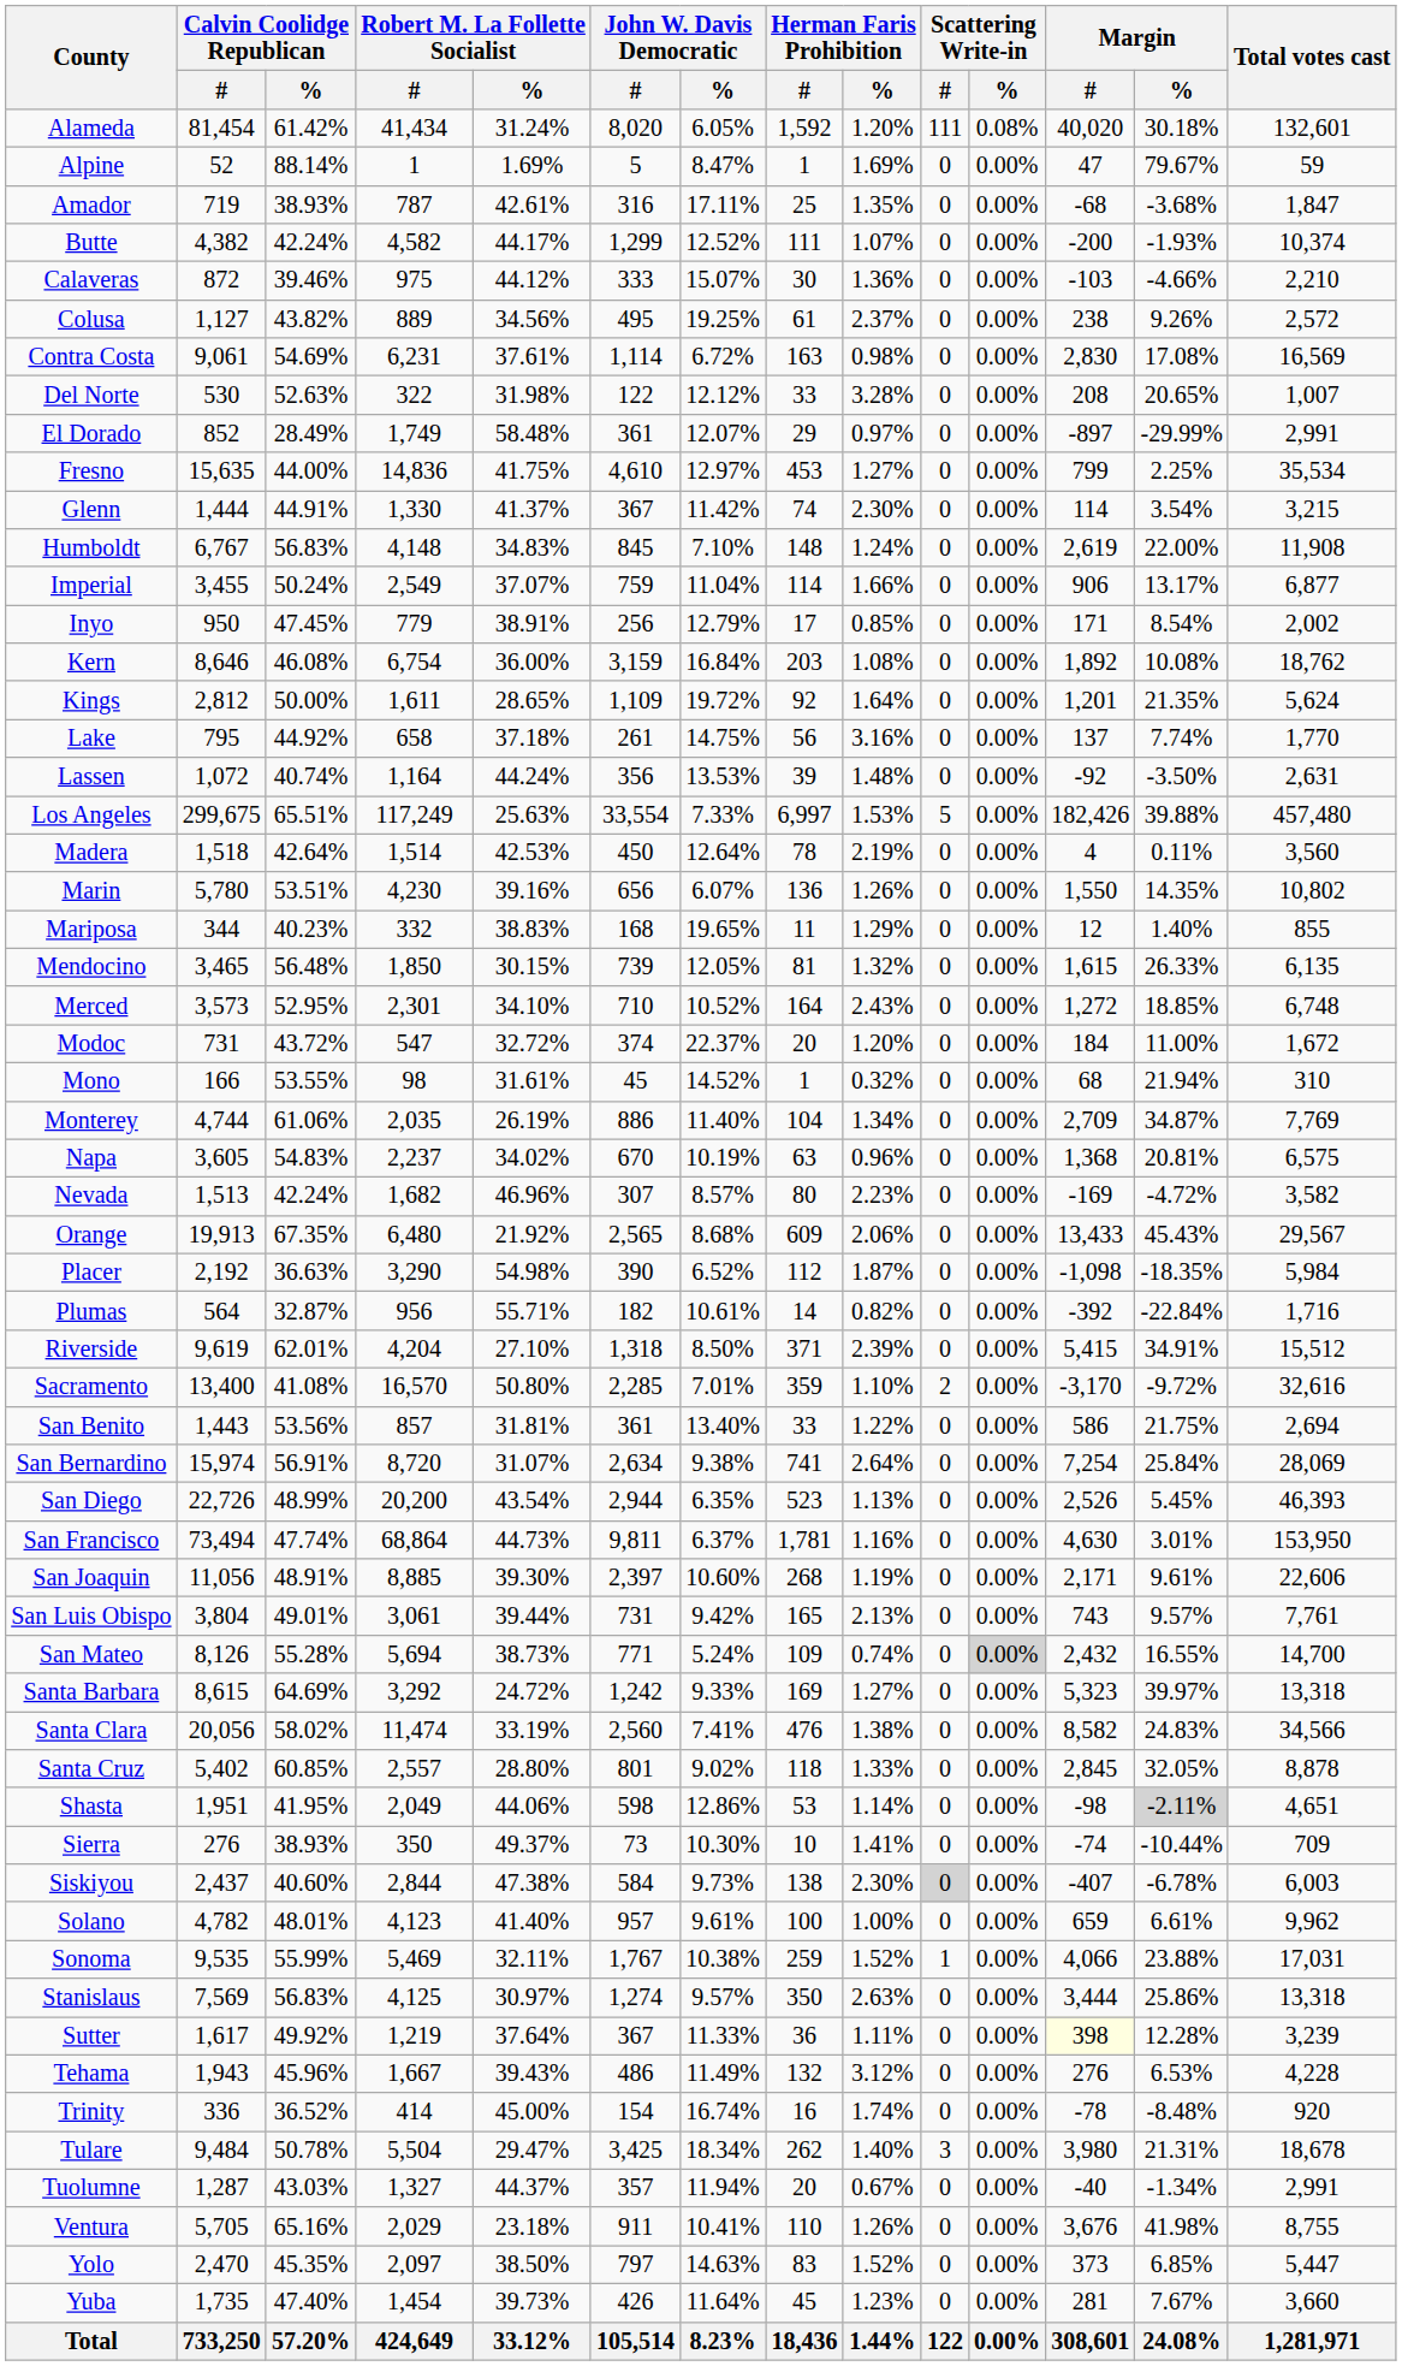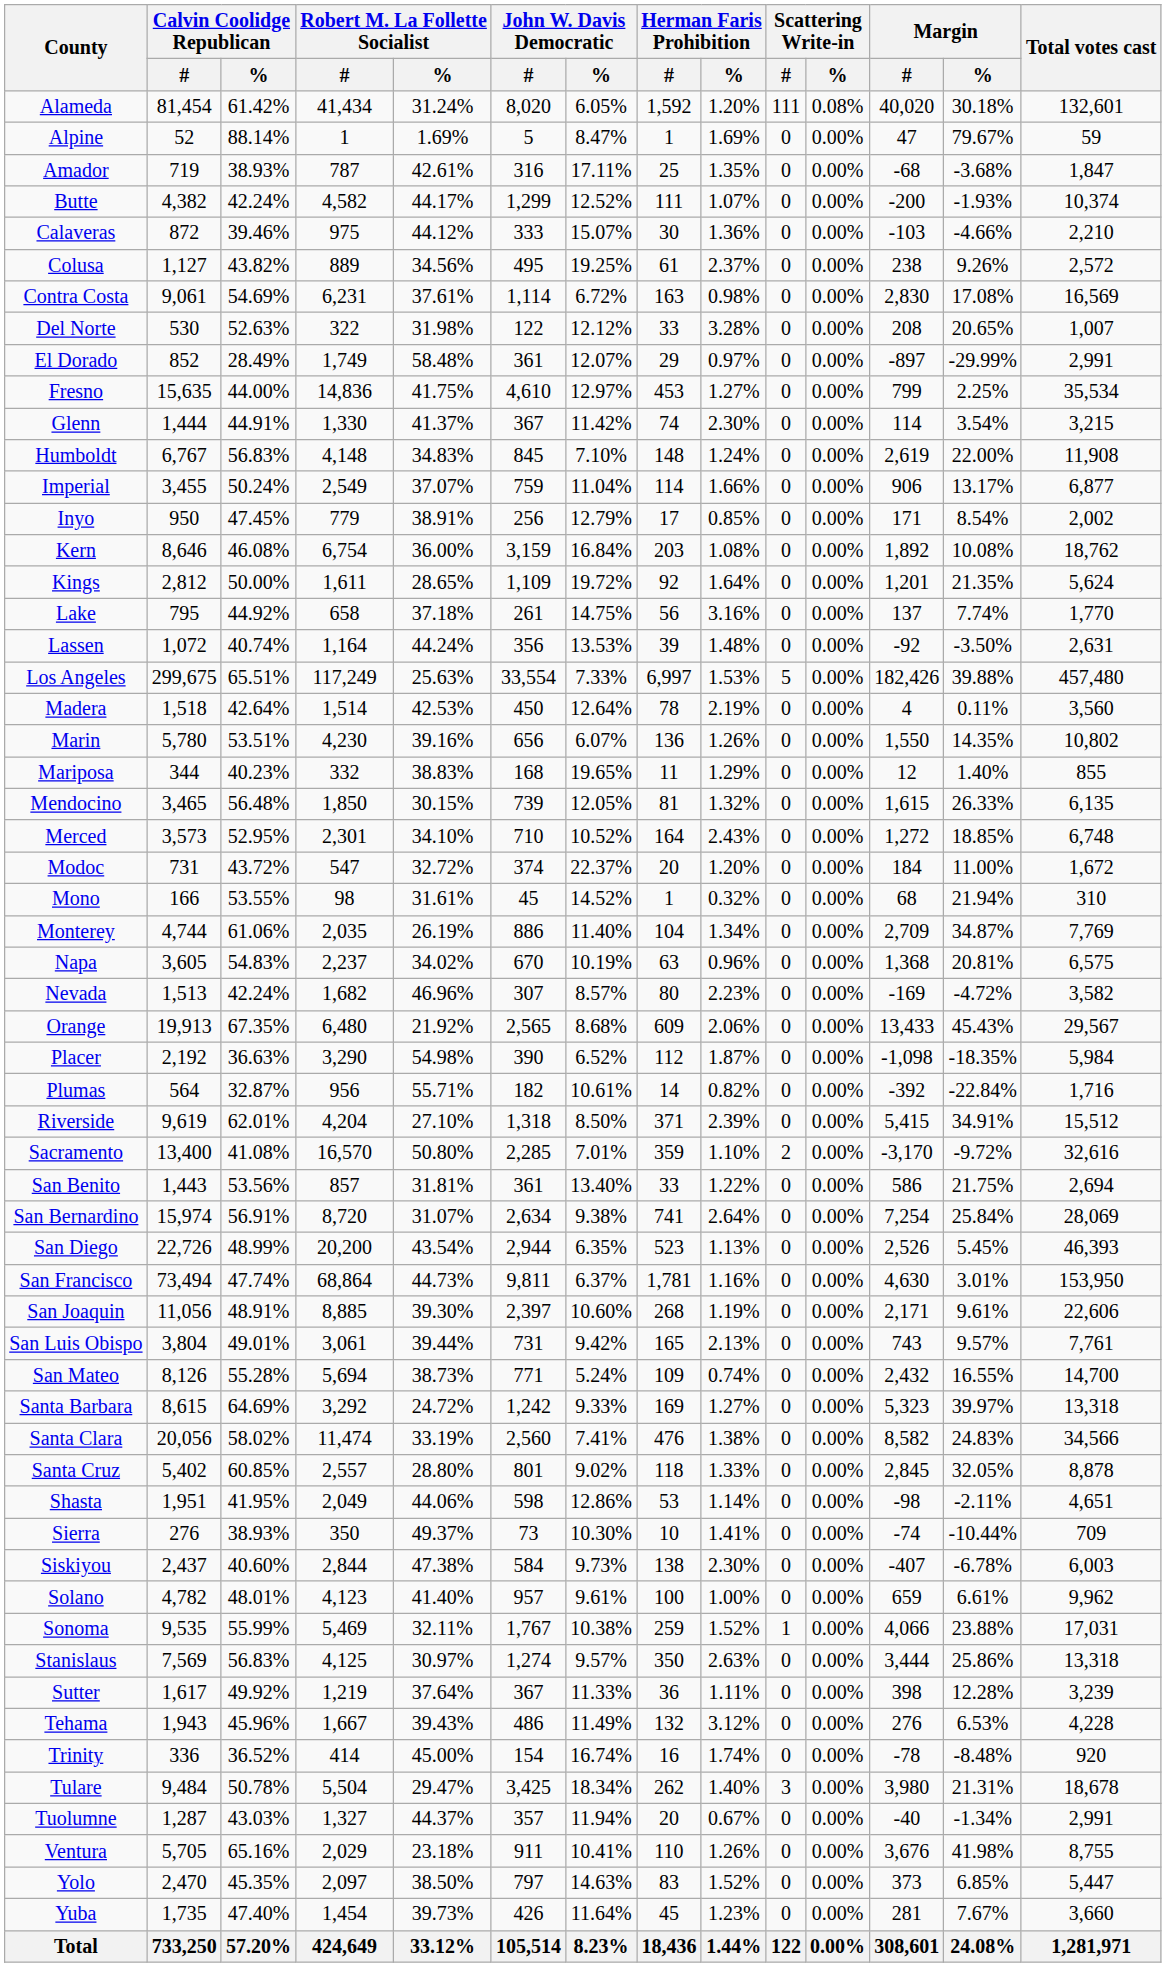San Mateo | Scattering Write-in / %: lightgrey background -> no background
Shasta | Margin / %: lightgrey background -> no background
Siskiyou | Scattering Write-in / #: lightgrey background -> no background
Sutter | Margin / #: lightyellow background -> no background
